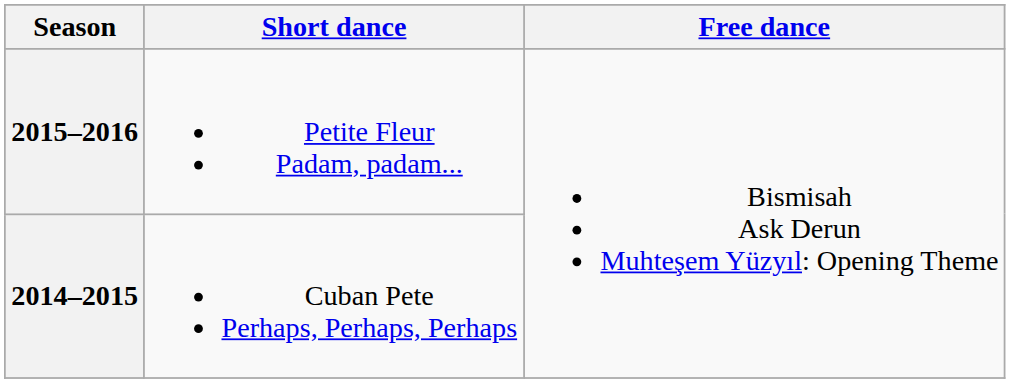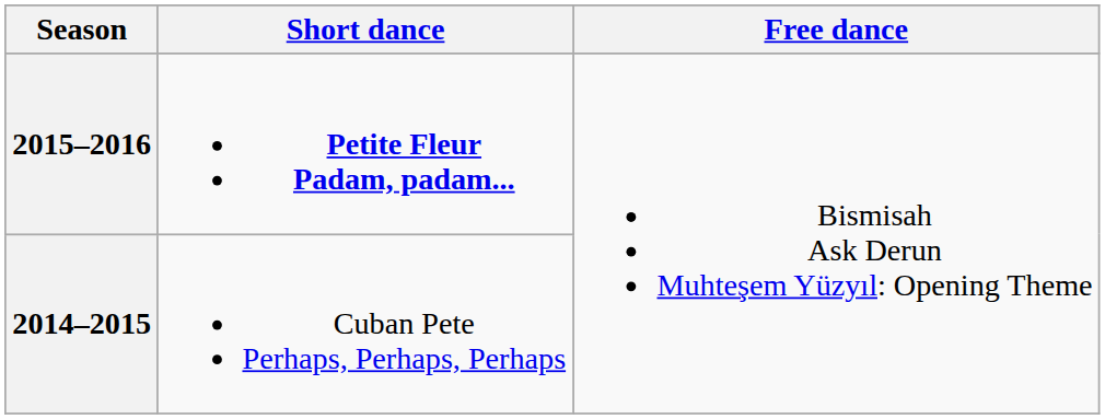2015–2016 | Short dance: normal -> bold
